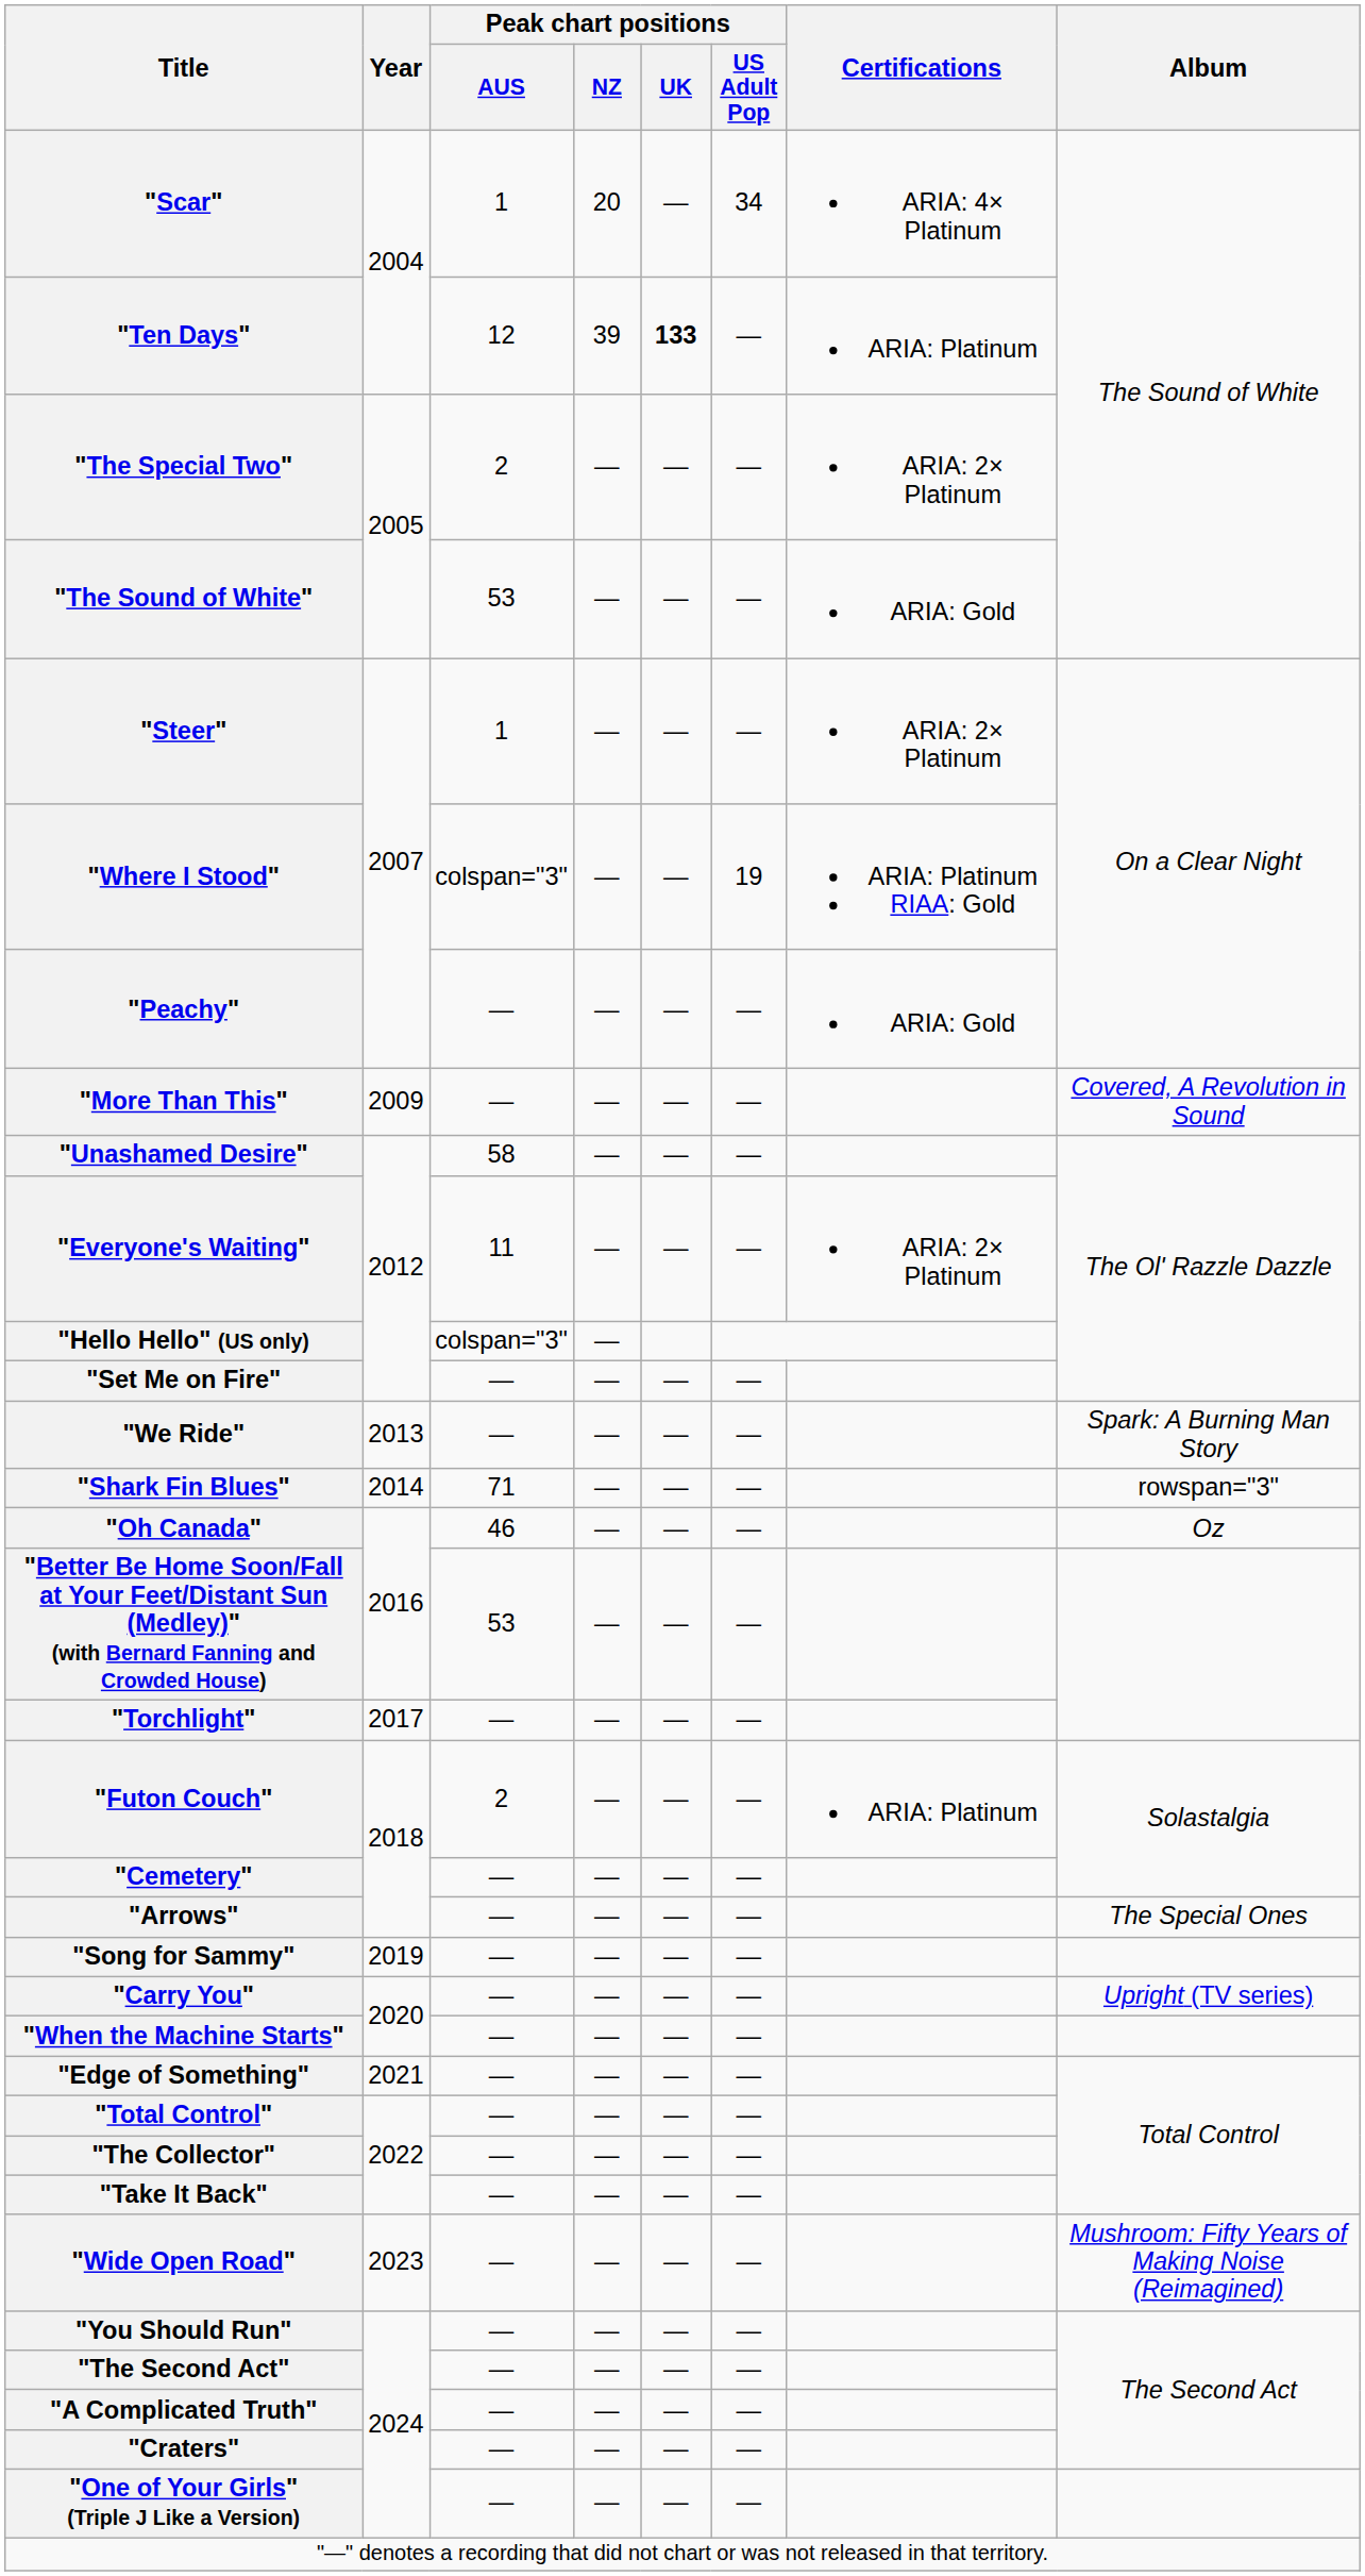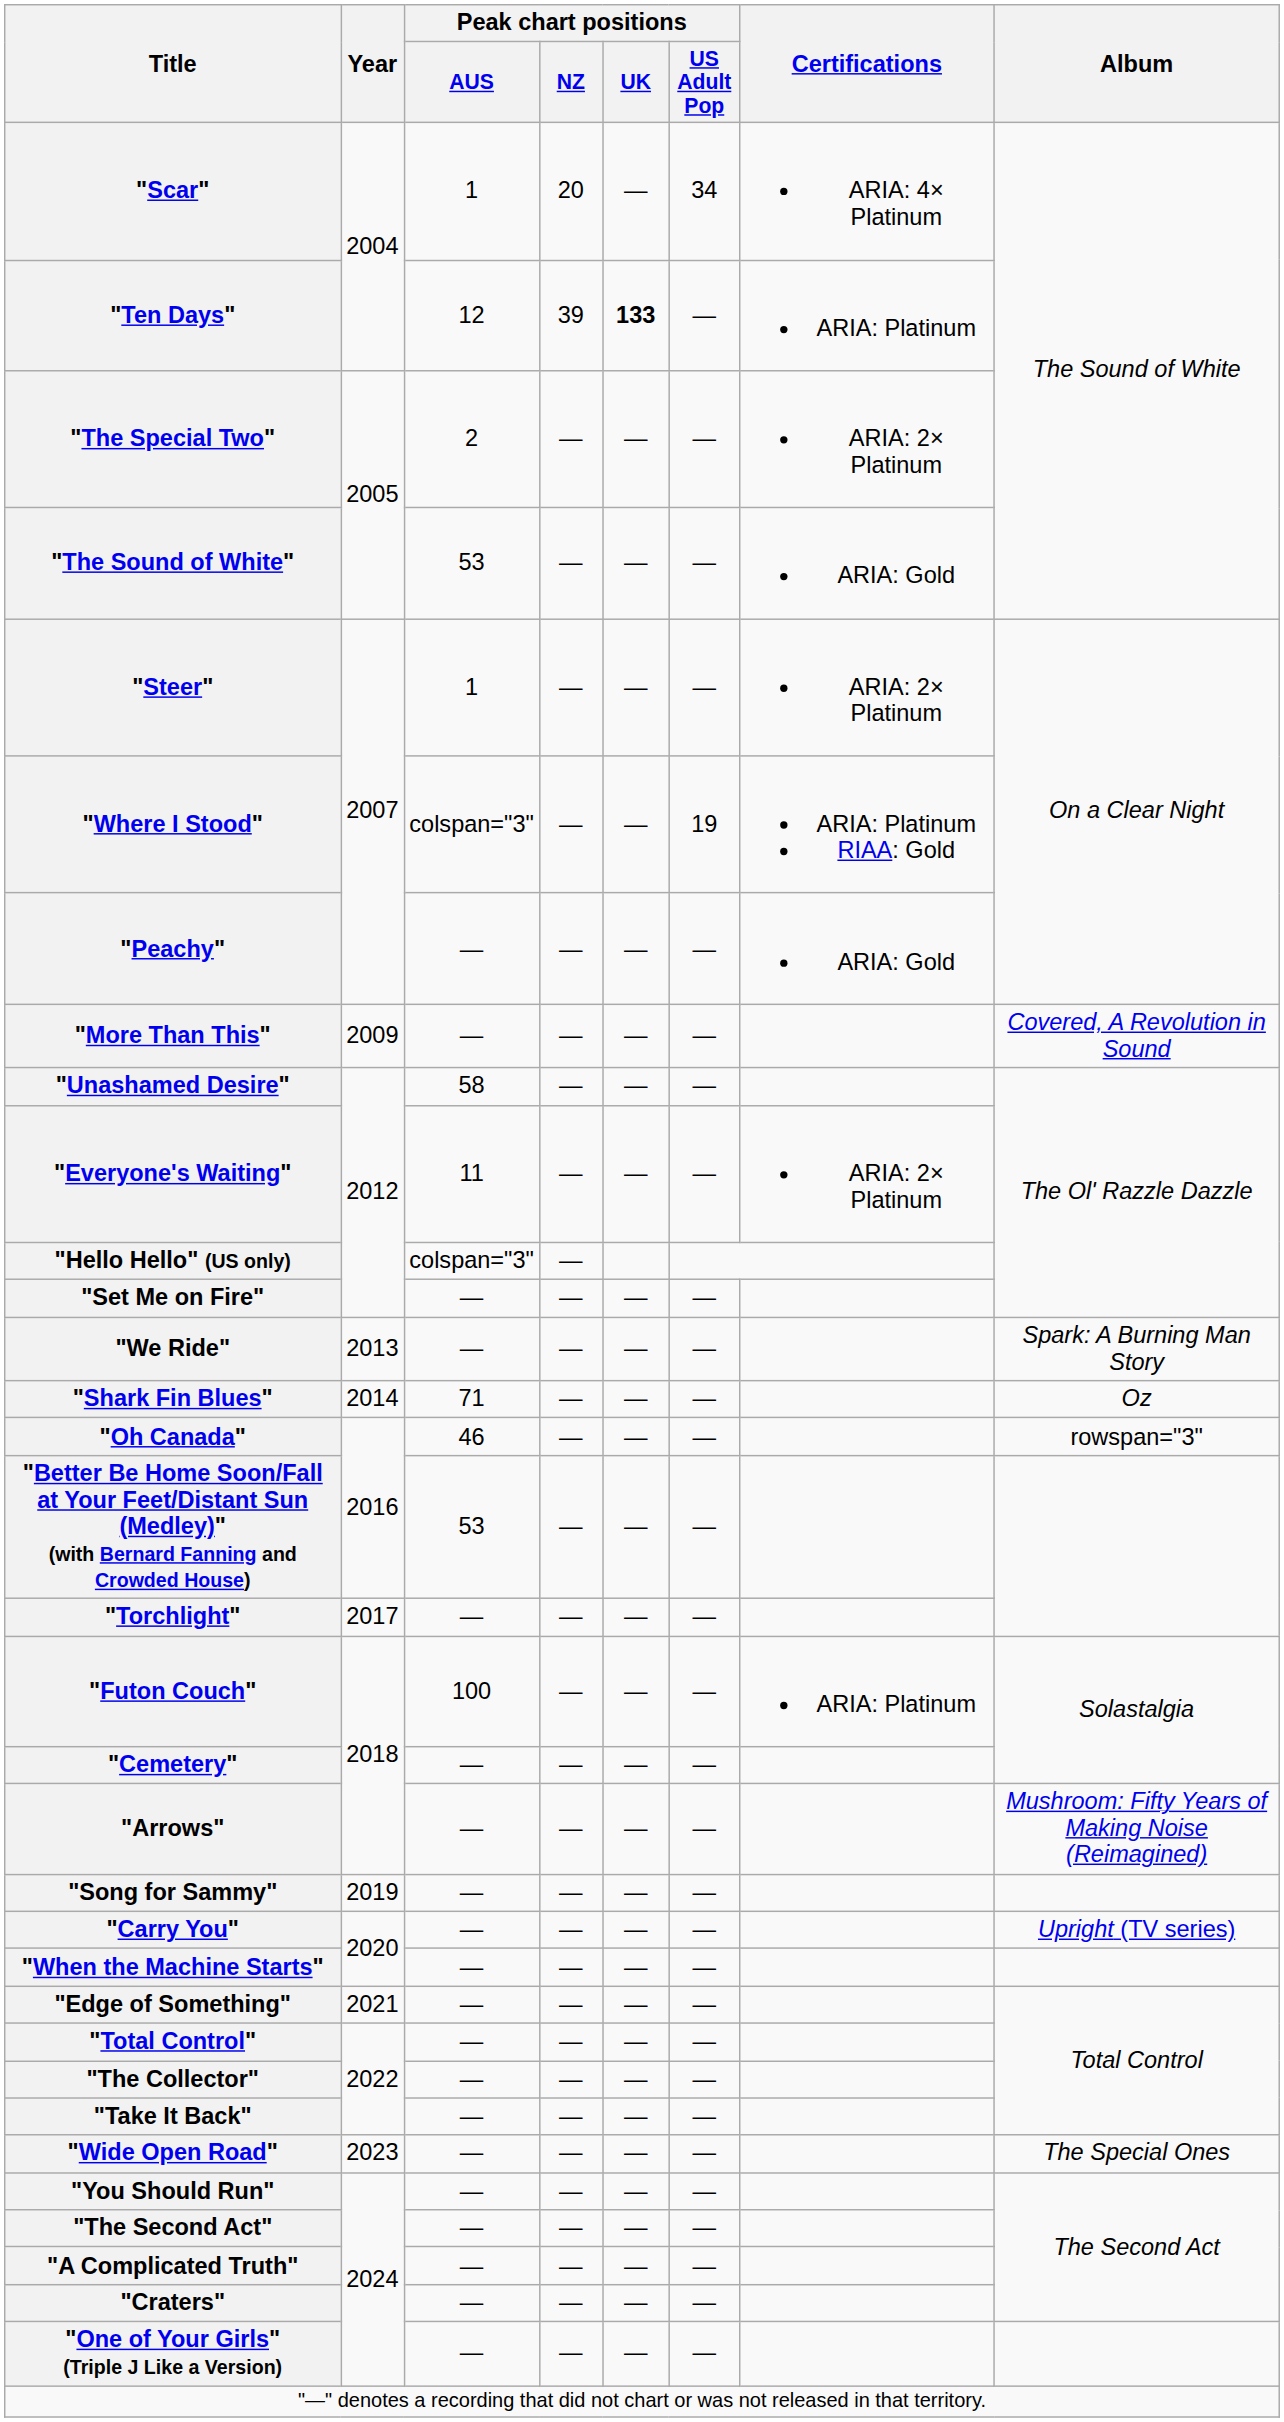"Shark Fin Blues" | Album: rowspan="3" -> Oz
"Oh Canada" | Album: Oz -> rowspan="3"
"Futon Couch" | Peak chart positions / AUS: 2 -> 100
"Arrows" | Album: The Special Ones -> Mushroom: Fifty Years of Making Noise (Reimagined)
"Wide Open Road" | Album: Mushroom: Fifty Years of Making Noise (Reimagined) -> The Special Ones
